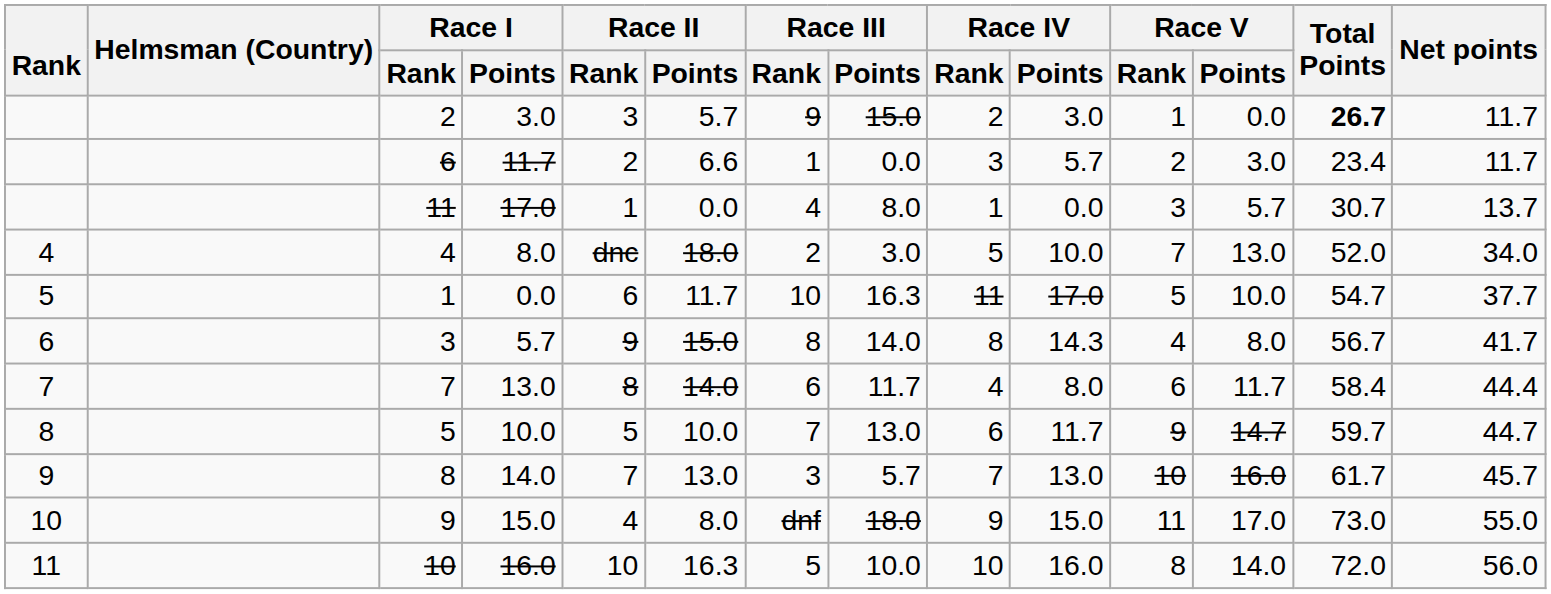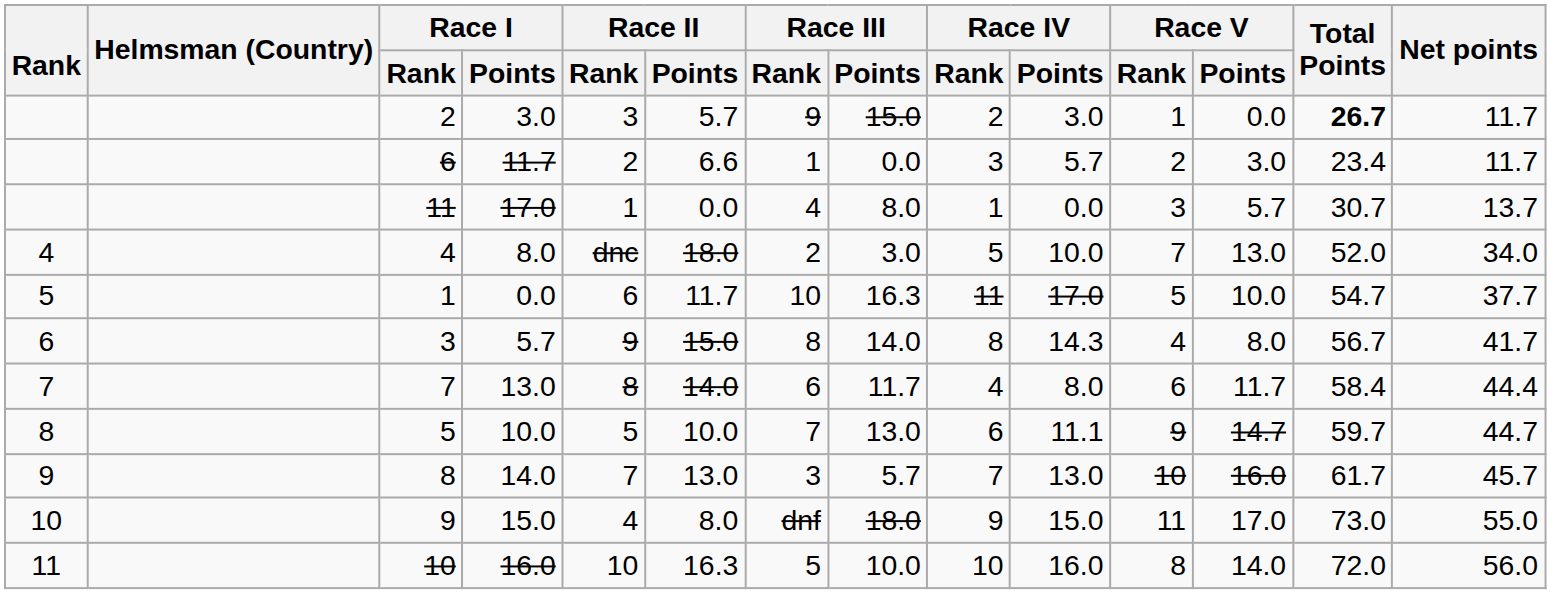row 10 | Race IV / Points: 11.7 -> 11.1
